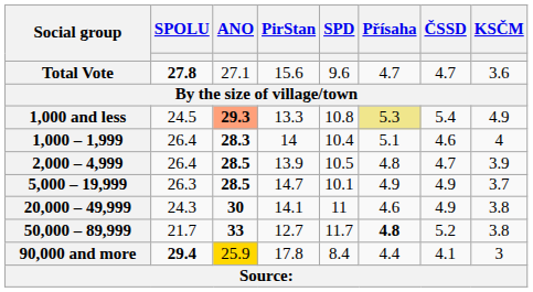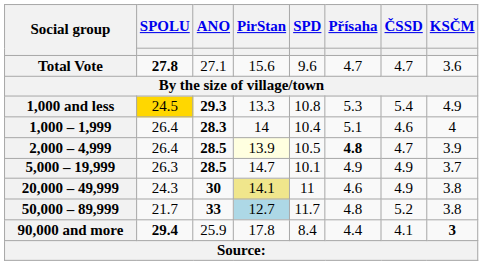1,000 and less | SPOLU: no background -> gold background
1,000 and less | ANO: lightsalmon background -> no background
1,000 and less | Přísaha: khaki background -> no background
2,000 – 4,999 | PirStan: no background -> lightyellow background
2,000 – 4,999 | Přísaha: normal -> bold
20,000 – 49,999 | PirStan: no background -> khaki background
50,000 – 89,999 | PirStan: no background -> lightblue background
50,000 – 89,999 | Přísaha: bold -> normal
90,000 and more | ANO: gold background -> no background
90,000 and more | KSČM: normal -> bold
